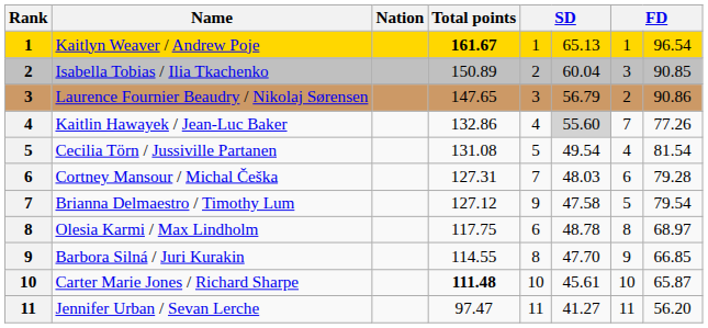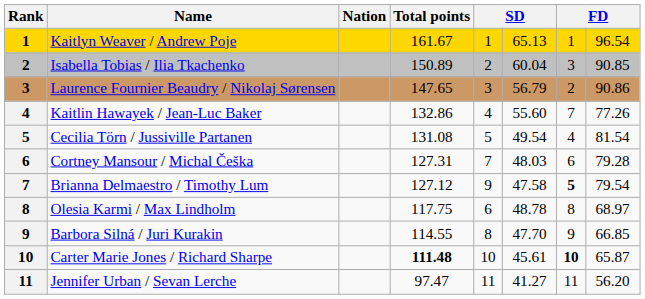Kaitlyn Weaver / Andrew Poje | Total points: bold -> normal
Kaitlin Hawayek / Jean-Luc Baker | column 6: lightgrey background -> no background
Brianna Delmaestro / Timothy Lum | column 7: normal -> bold
Carter Marie Jones / Richard Sharpe | column 7: normal -> bold
